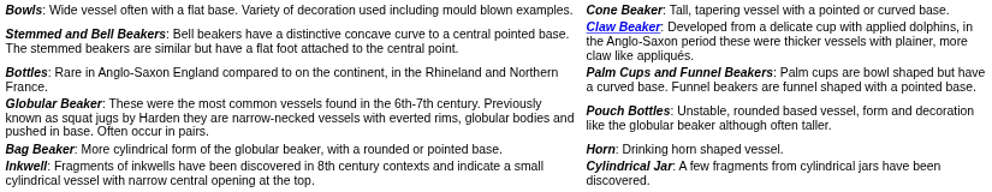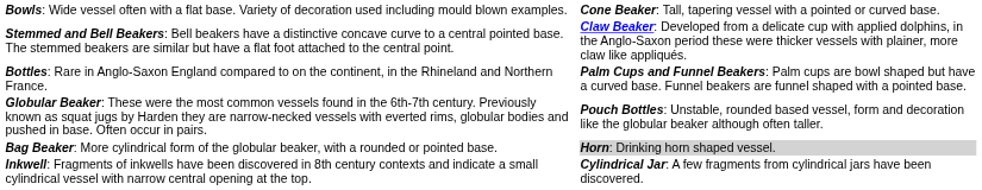row 5 | column 2: no background -> lightgrey background
